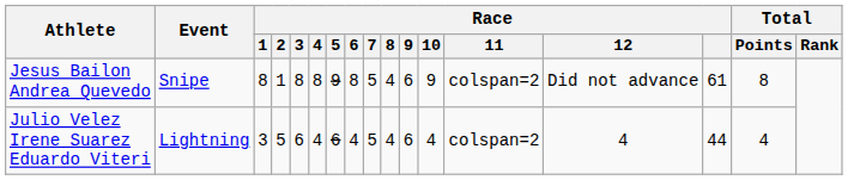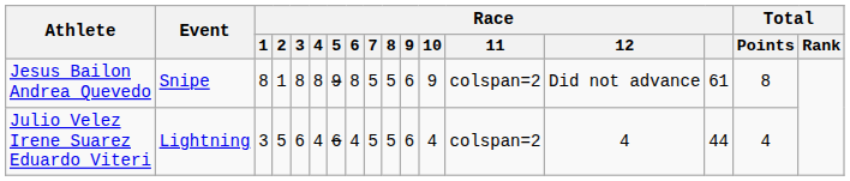Jesus Bailon Andrea Quevedo | Race / 8: 4 -> 5
Julio Velez Irene Suarez Eduardo Viteri | Race / 8: 4 -> 5
